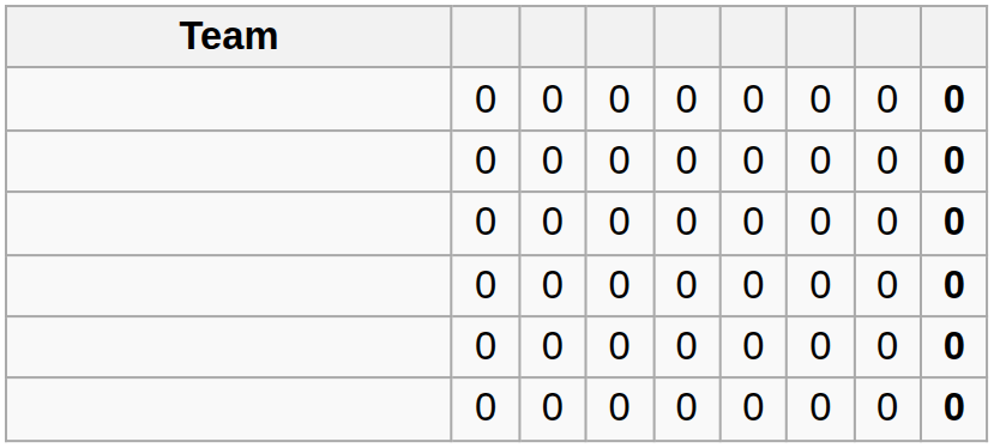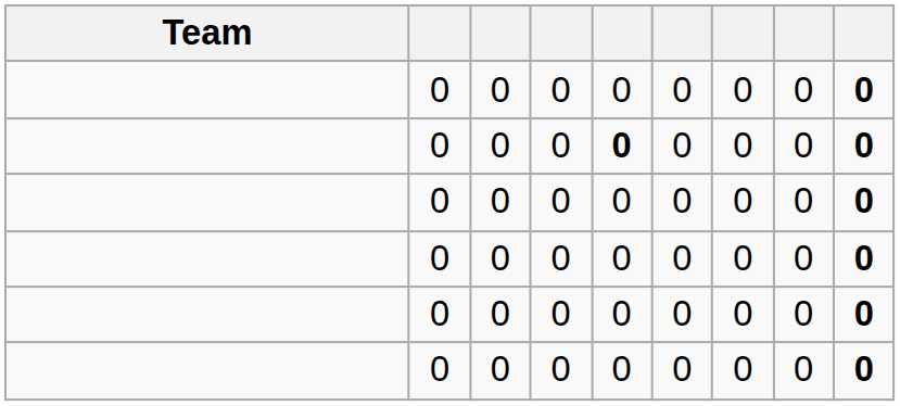row 3 | column 5: normal -> bold
